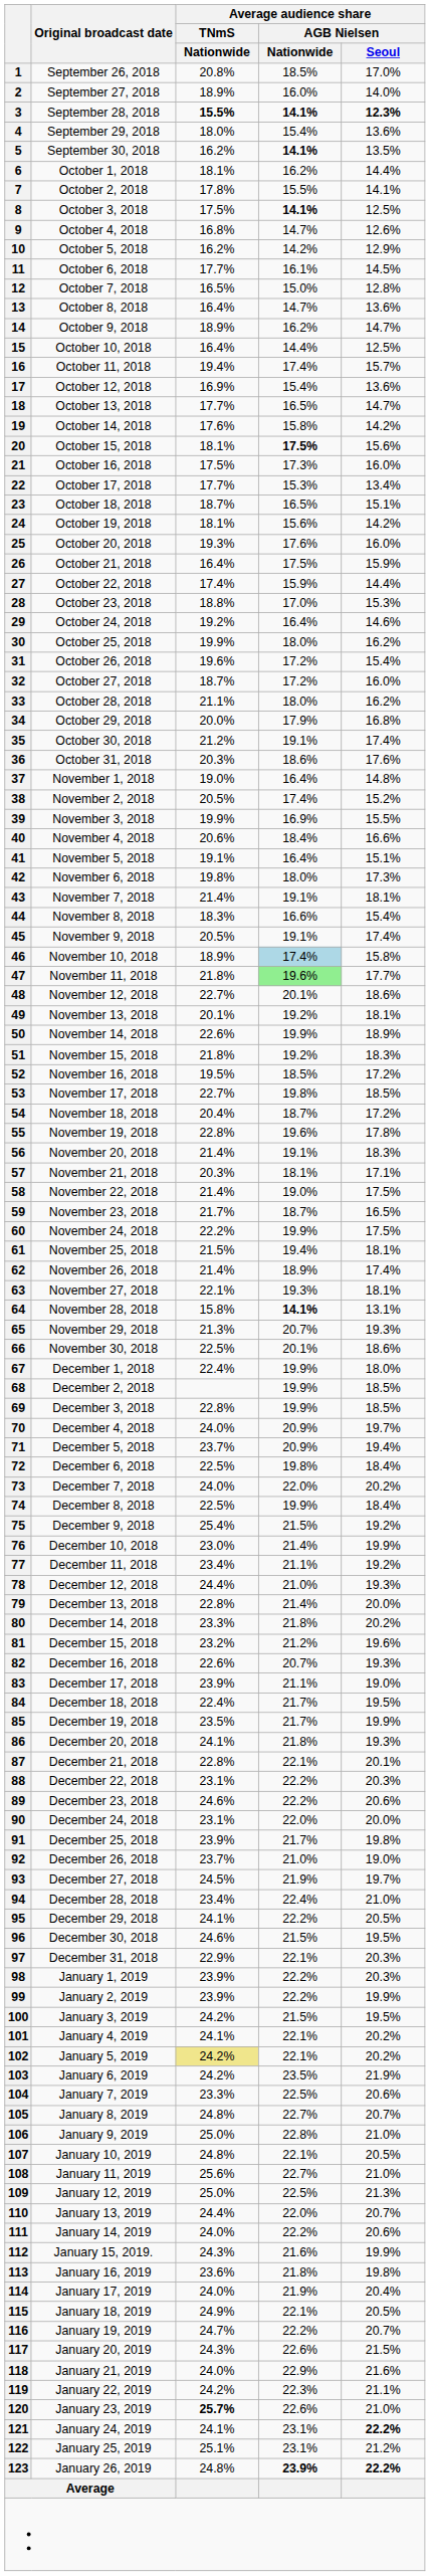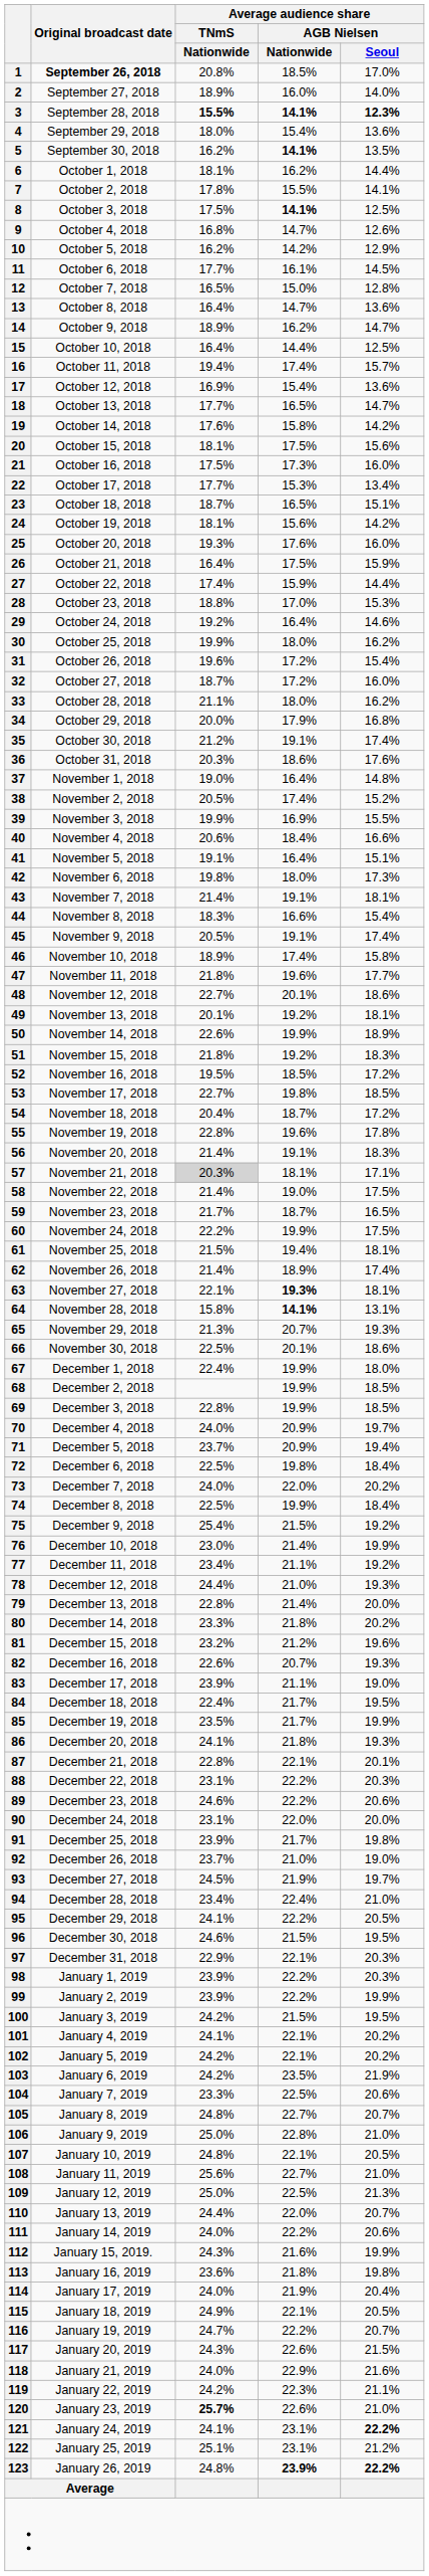1 | Original broadcast date: normal -> bold
20 | Average audience share / AGB Nielsen / Nationwide: bold -> normal
46 | Average audience share / AGB Nielsen / Nationwide: lightblue background -> no background
47 | Average audience share / AGB Nielsen / Nationwide: lightgreen background -> no background
57 | Average audience share / TNmS / Nationwide: no background -> lightgrey background
63 | Average audience share / AGB Nielsen / Nationwide: normal -> bold
102 | Average audience share / TNmS / Nationwide: khaki background -> no background
